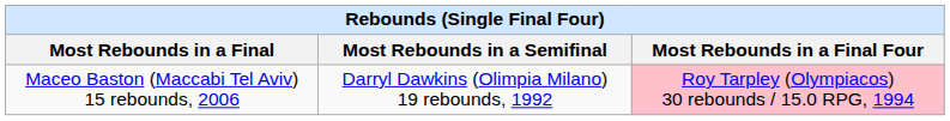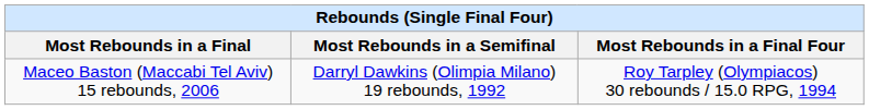Maceo Baston (Maccabi Tel Aviv) 15 rebounds, 2006 | Most Rebounds in a Final Four: pink background -> no background
